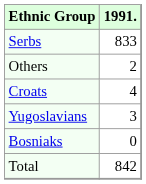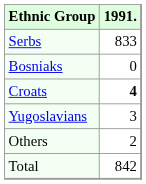rows swapped: Bosniaks <-> Others
Croats | 1991.: normal -> bold
